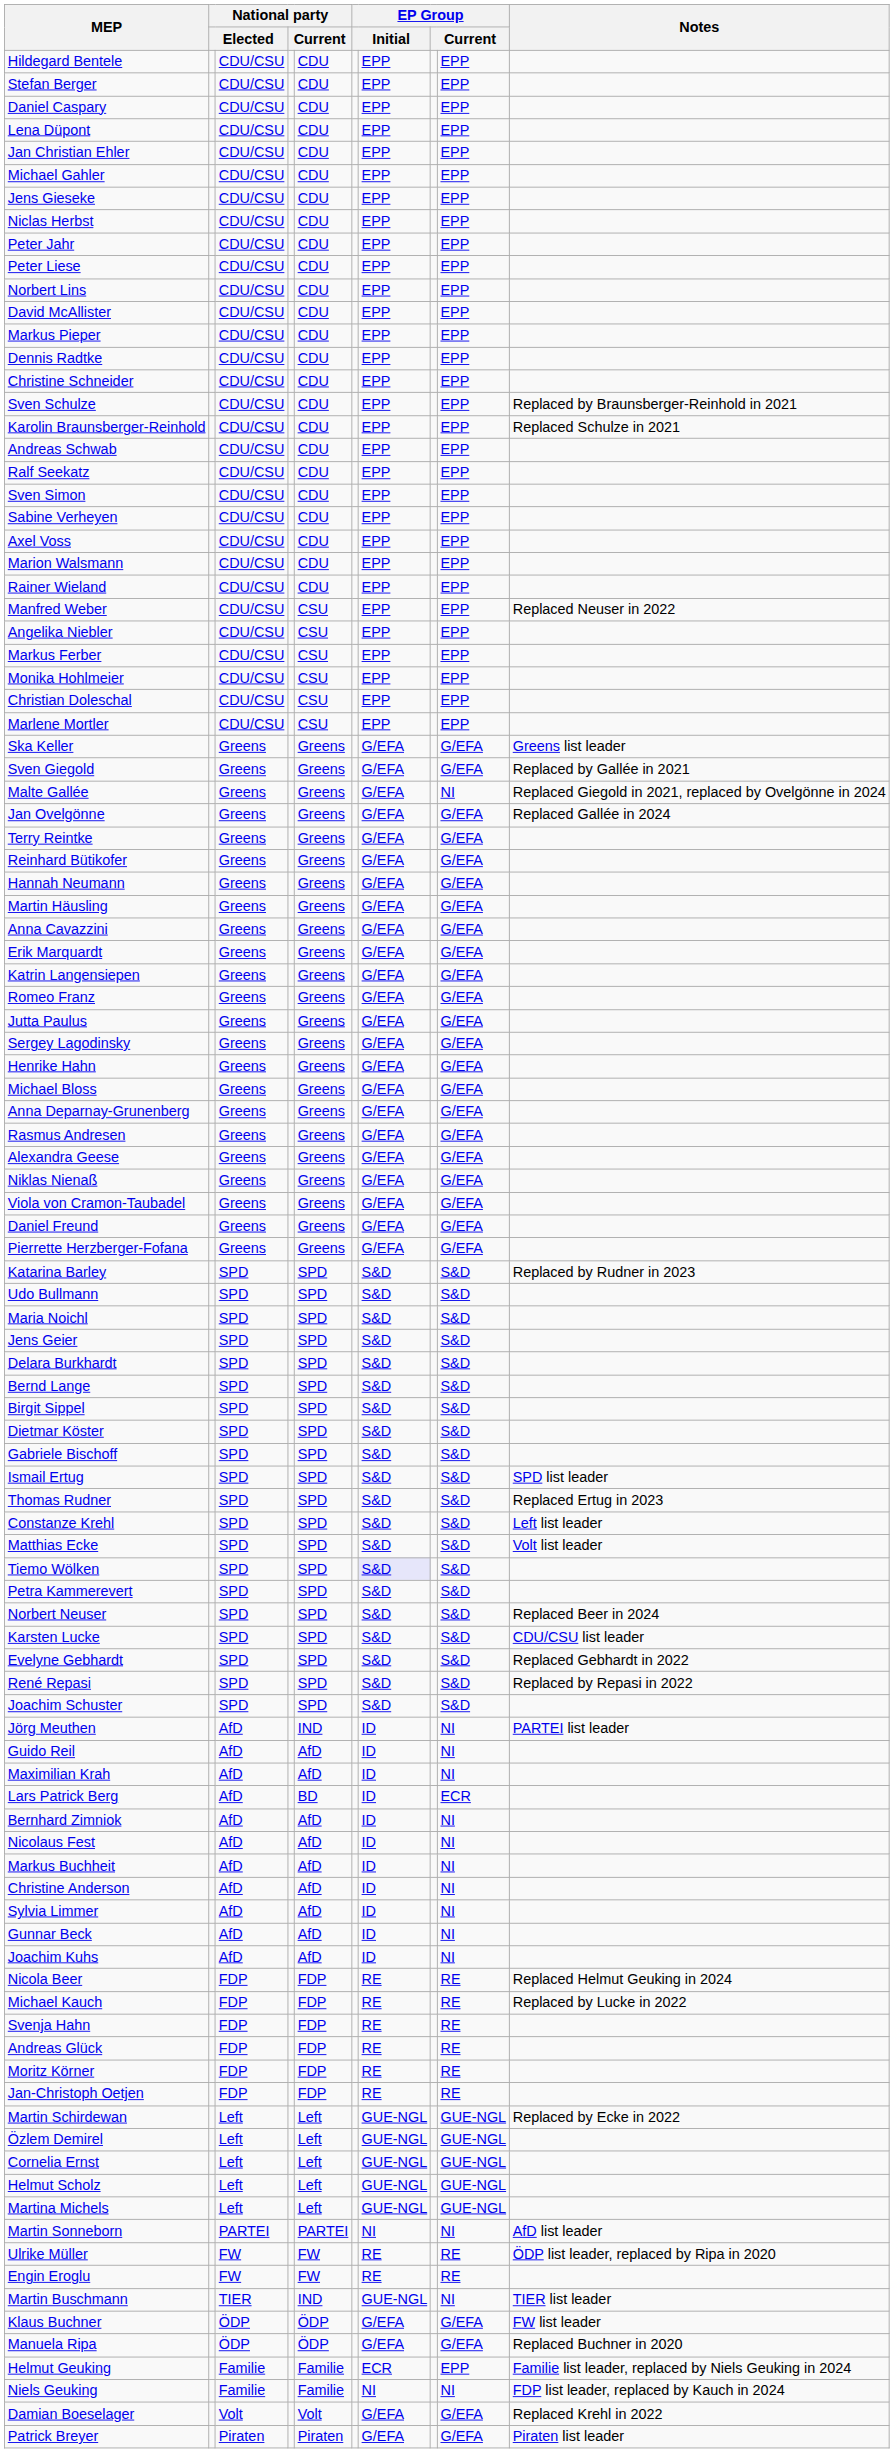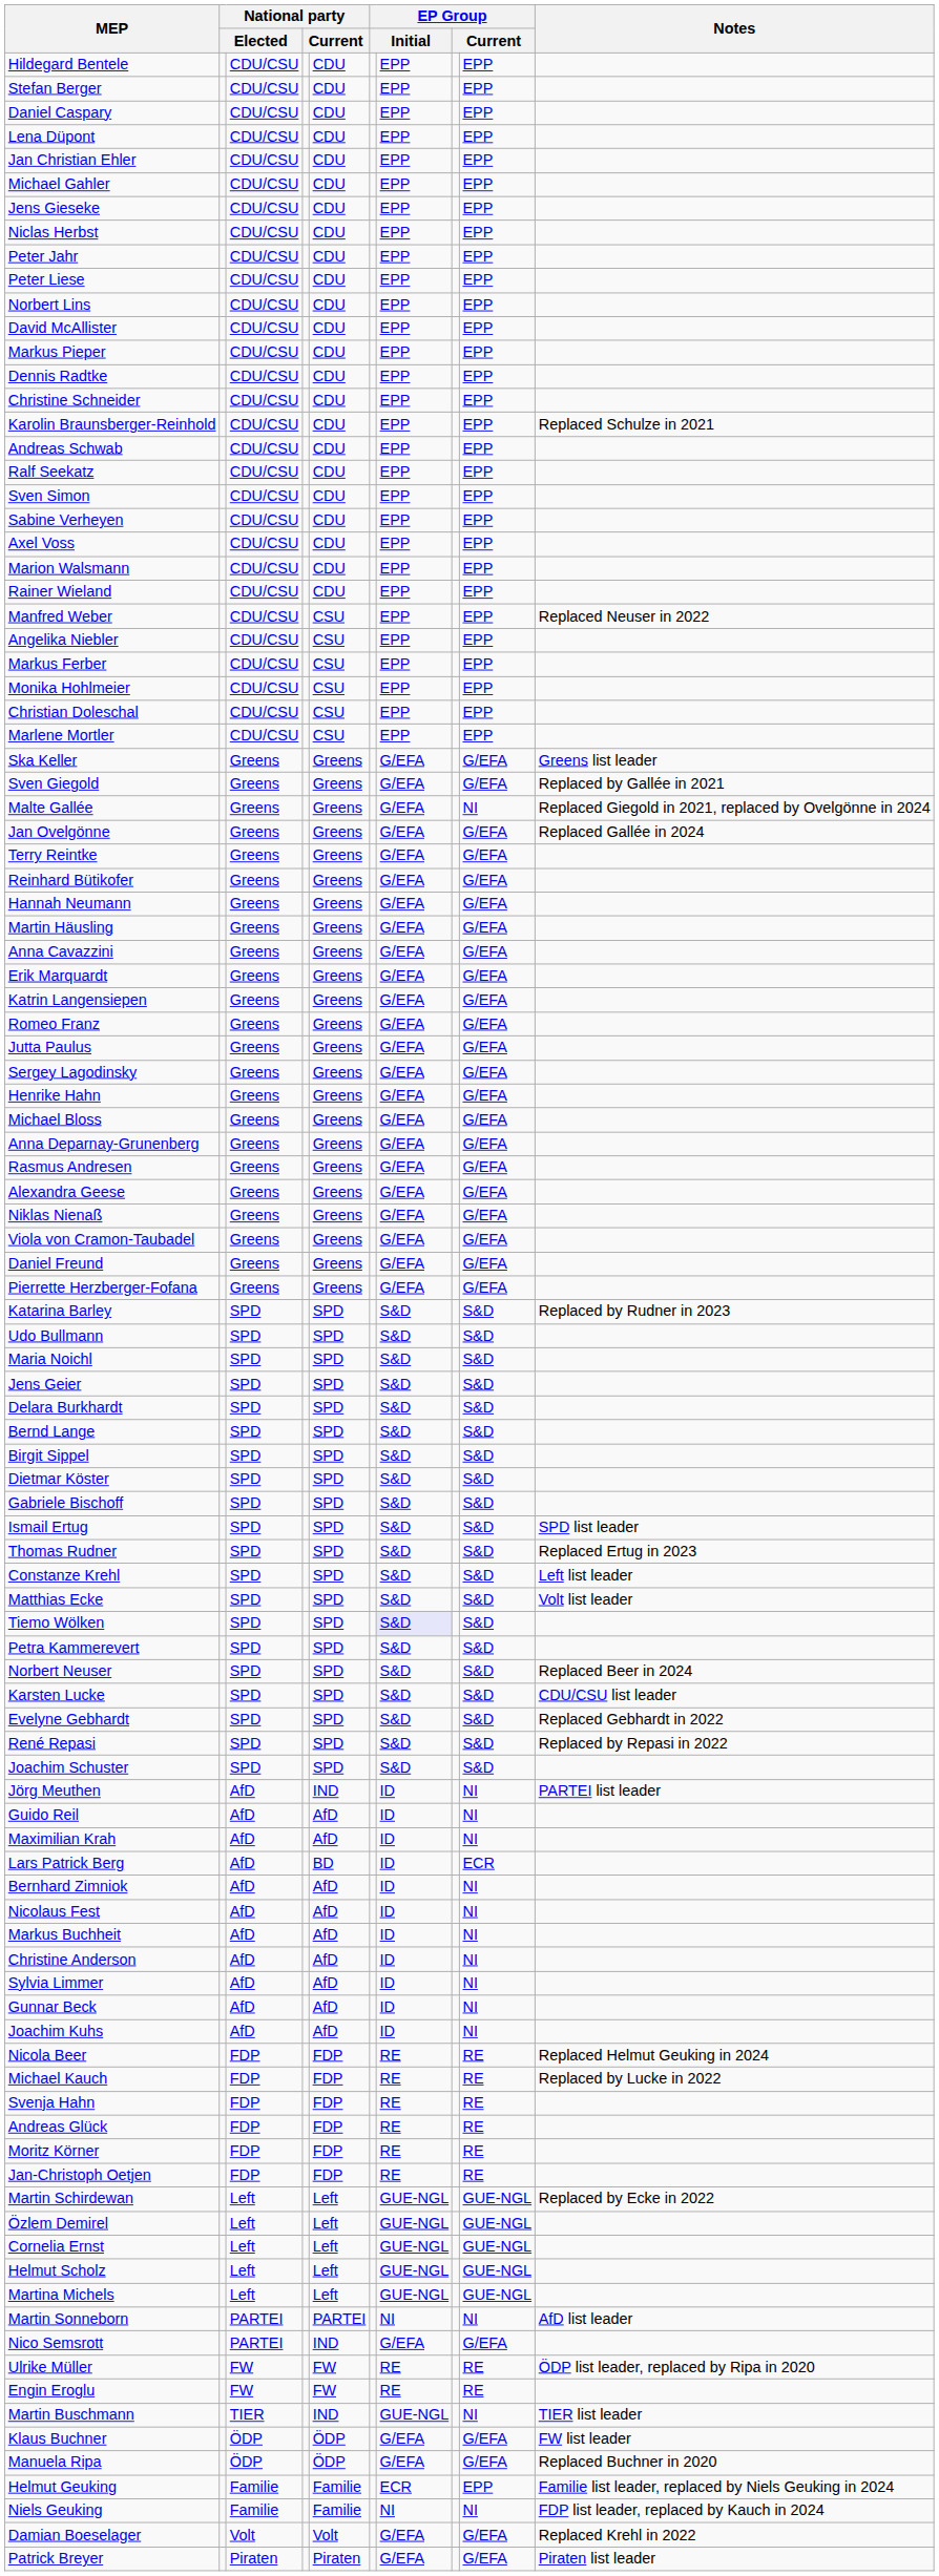- row: Sven Schulze | CDU/CSU | CDU | EPP | EPP | Replaced by Braunsberger-Reinhold in 2021
+ row: Nico Semsrott | PARTEI | IND | G/EFA | G/EFA
